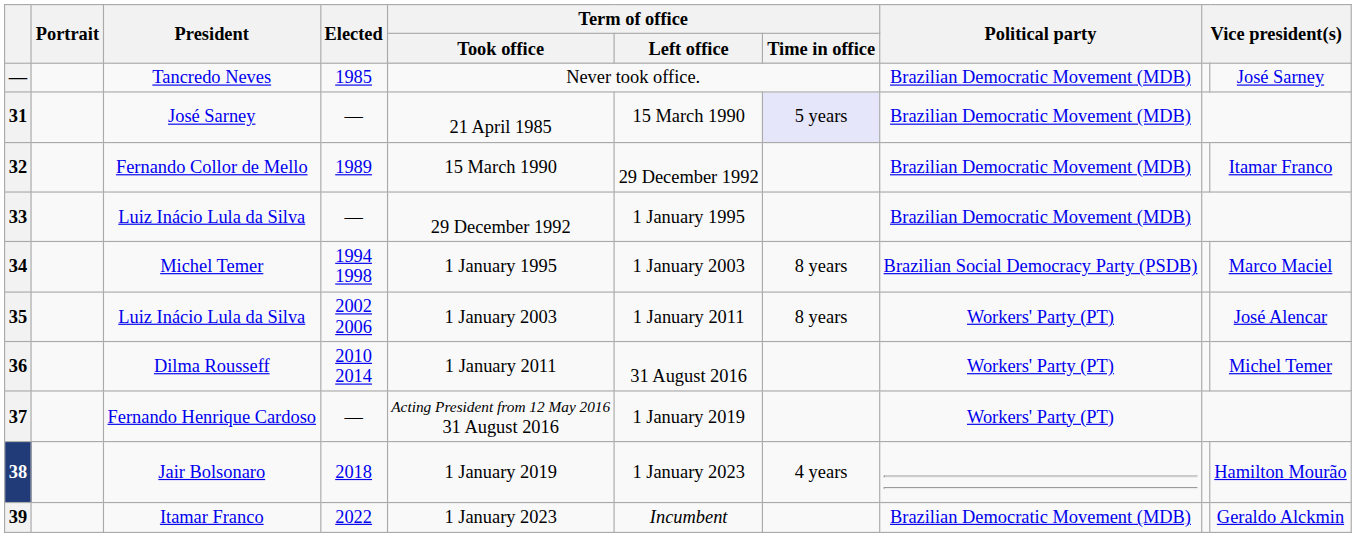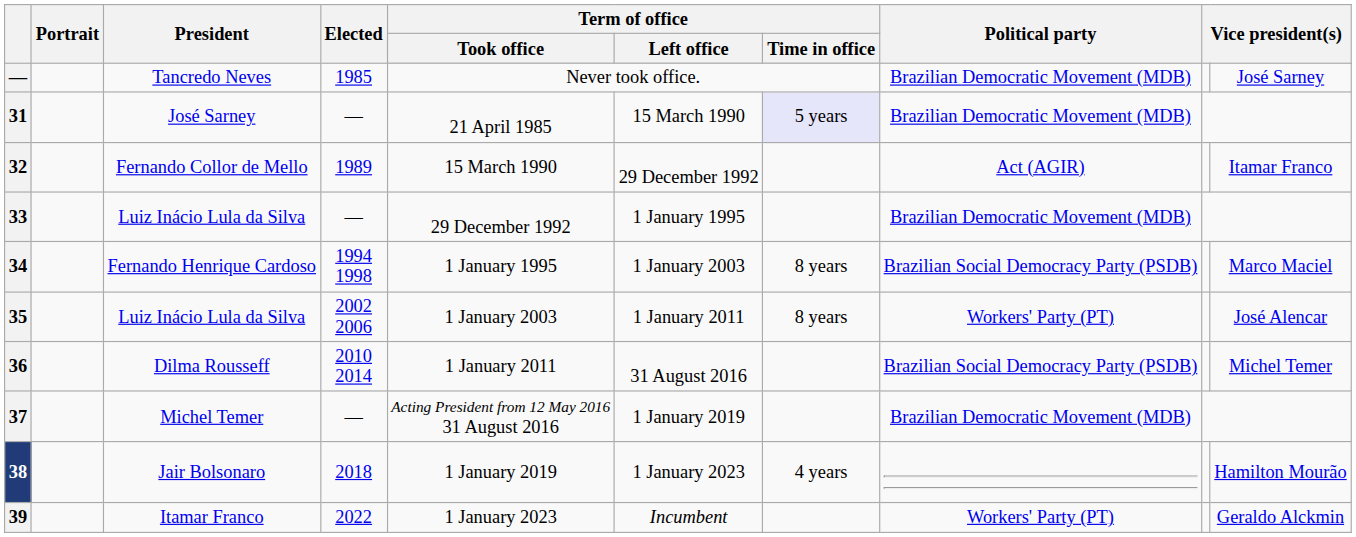32 | Political party: Brazilian Democratic Movement (MDB) -> Act (AGIR)
34 | President: Michel Temer -> Fernando Henrique Cardoso
36 | Political party: Workers' Party (PT) -> Brazilian Social Democracy Party (PSDB)
37 | President: Fernando Henrique Cardoso -> Michel Temer
37 | Political party: Workers' Party (PT) -> Brazilian Democratic Movement (MDB)
39 | Political party: Brazilian Democratic Movement (MDB) -> Workers' Party (PT)
